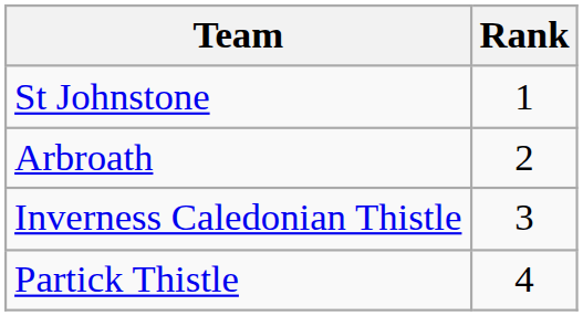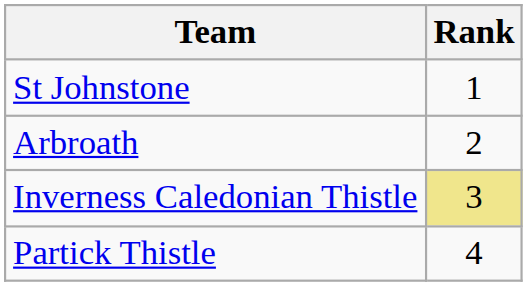Inverness Caledonian Thistle | Rank: no background -> khaki background
